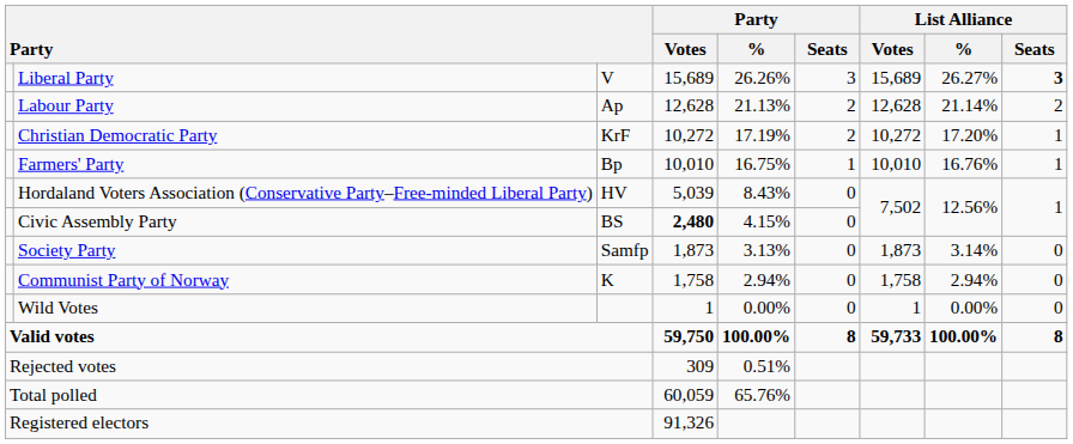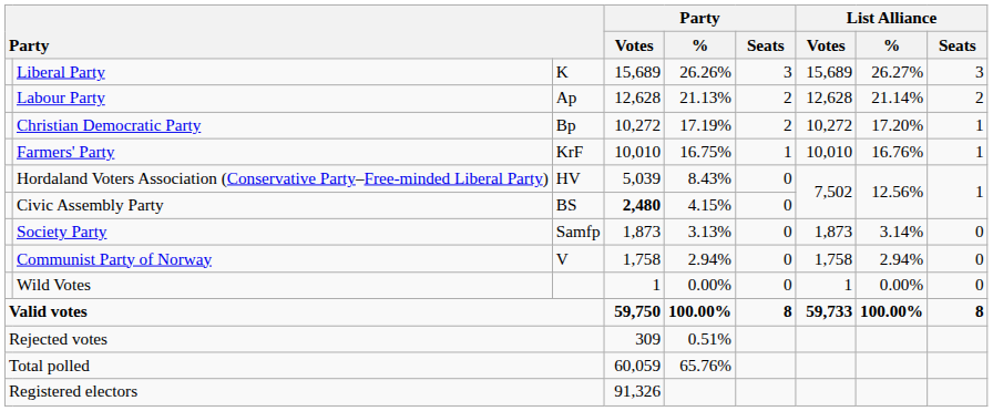Liberal Party | column 3: V -> K
Liberal Party | List Alliance / Seats: bold -> normal
Christian Democratic Party | column 3: KrF -> Bp
Farmers' Party | column 3: Bp -> KrF
Communist Party of Norway | column 3: K -> V
